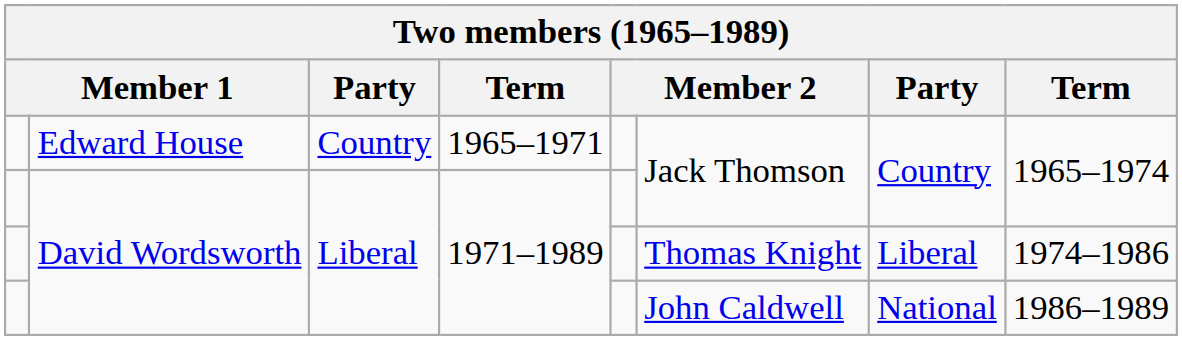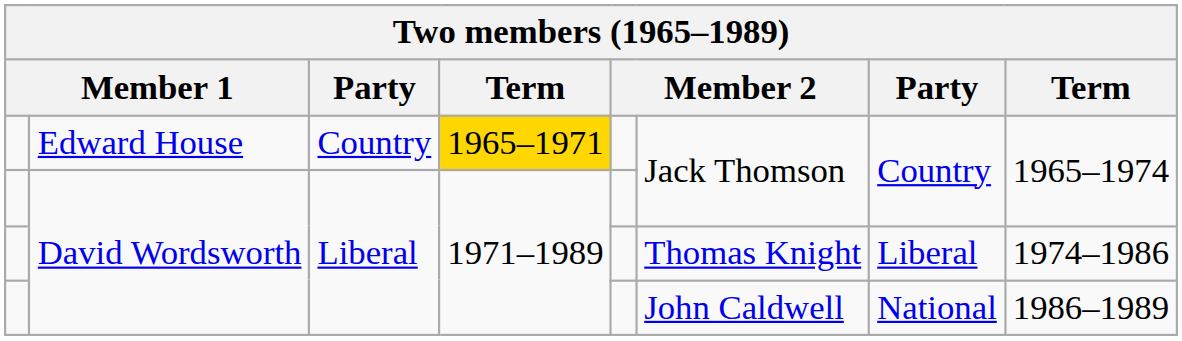Edward House | column 4: no background -> gold background
